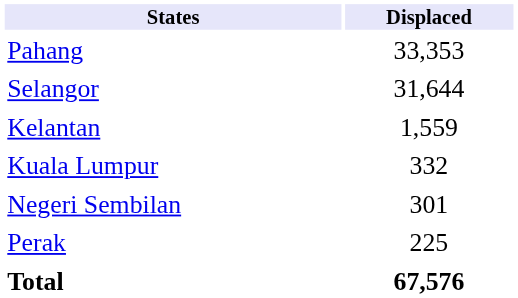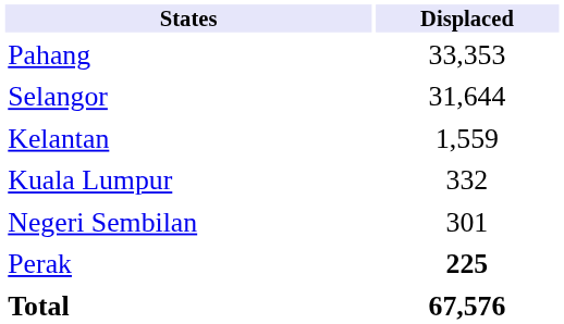Perak | column 2: normal -> bold
